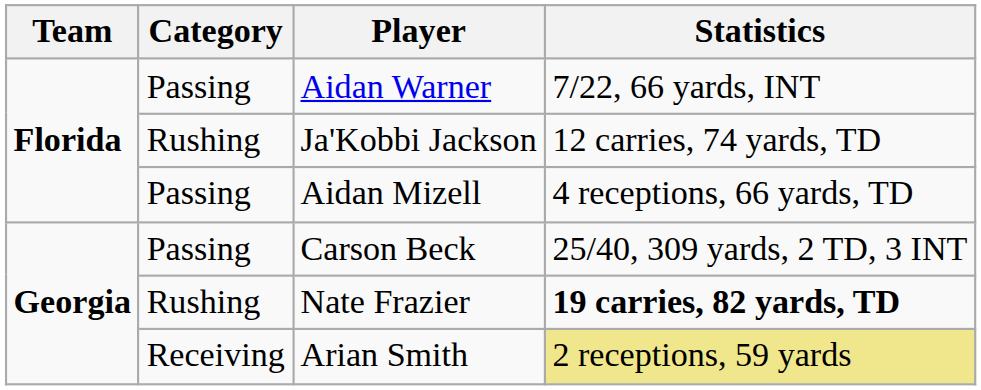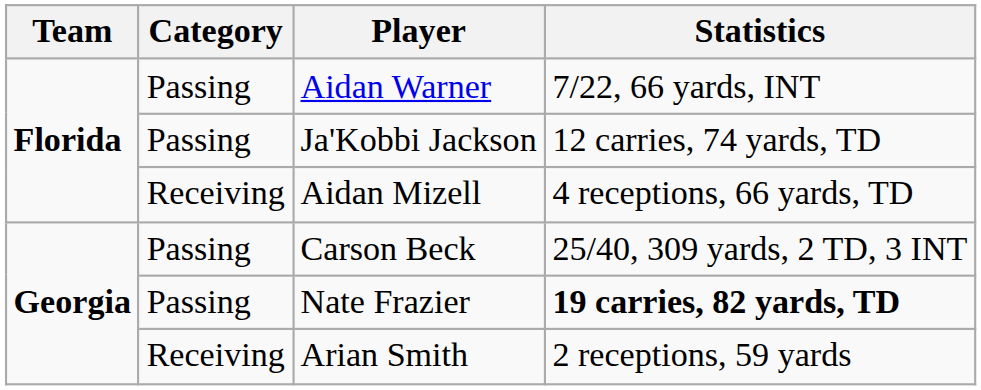Ja'Kobbi Jackson | Category: Rushing -> Passing
Aidan Mizell | Category: Passing -> Receiving
Nate Frazier | Category: Rushing -> Passing
Arian Smith | Statistics: khaki background -> no background
